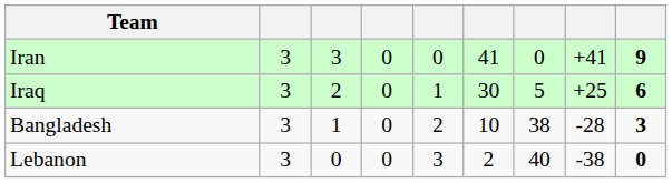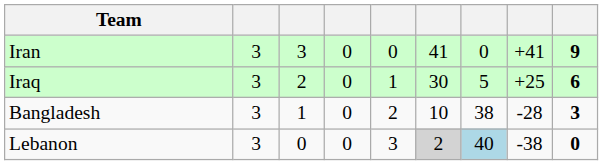Lebanon | column 6: no background -> lightgrey background
Lebanon | column 7: no background -> lightblue background
